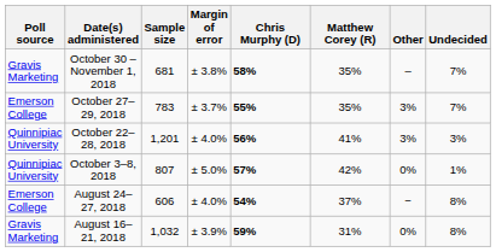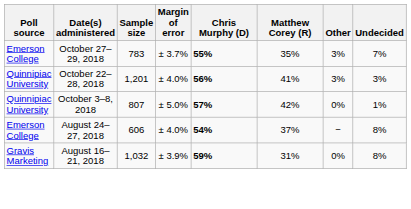- row: Gravis Marketing | October 30 – November 1, 2018 | 681 | ± 3.8% | 58% | 35% | – | 7%
